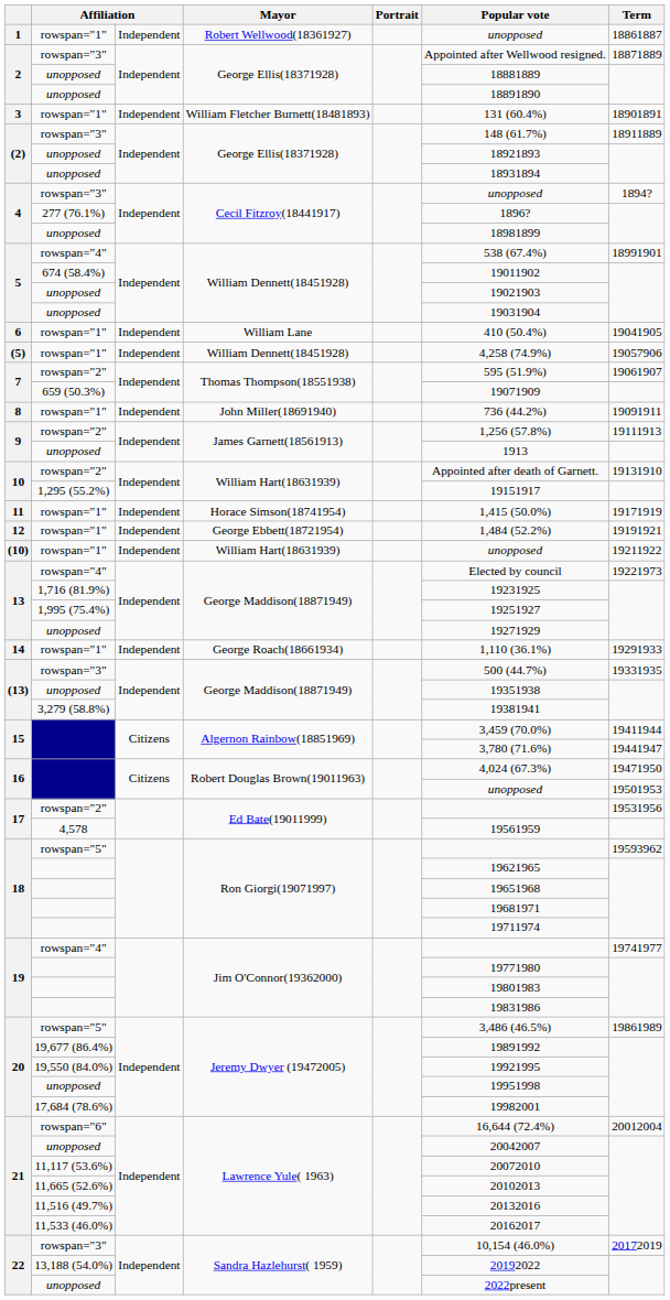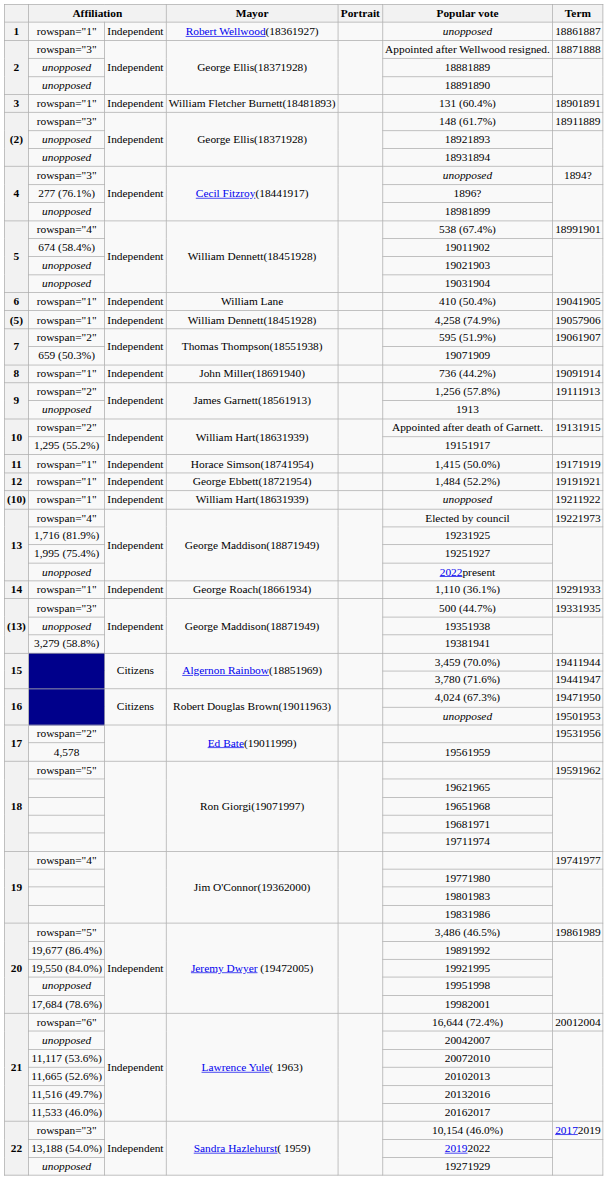2 / rowspan="3" | Term: 18871889 -> 18871888
8 | Term: 19091911 -> 19091914
10 / rowspan="2" | Term: 19131910 -> 19131915
13 / unopposed | Popular vote: 19271929 -> 2022present
18 / rowspan="5" | Term: 19593962 -> 19591962
22 / unopposed | Popular vote: 2022present -> 19271929
